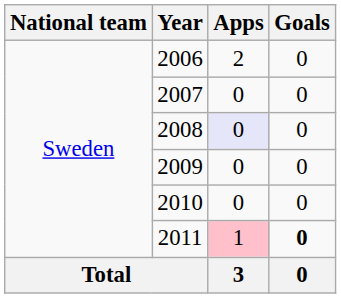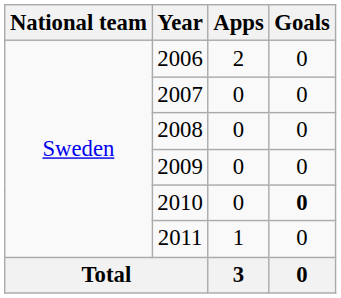2008 | Apps: lavender background -> no background
2010 | Goals: normal -> bold
2011 | Apps: pink background -> no background
2011 | Goals: bold -> normal
